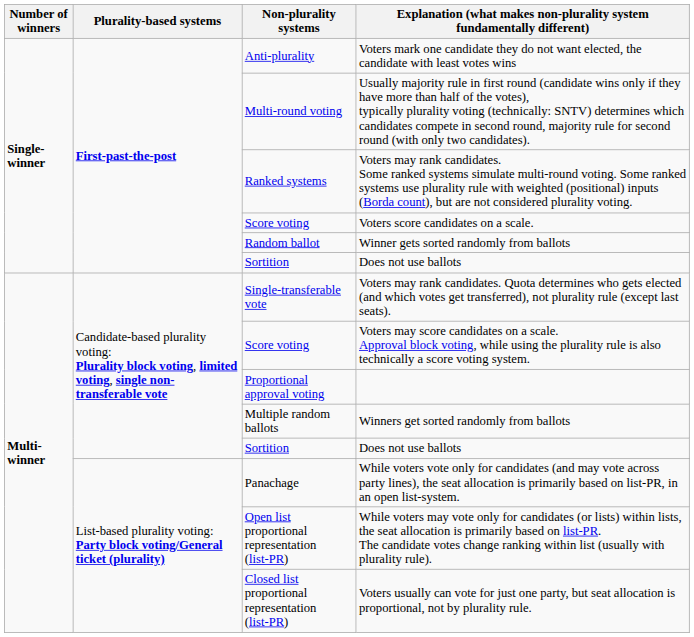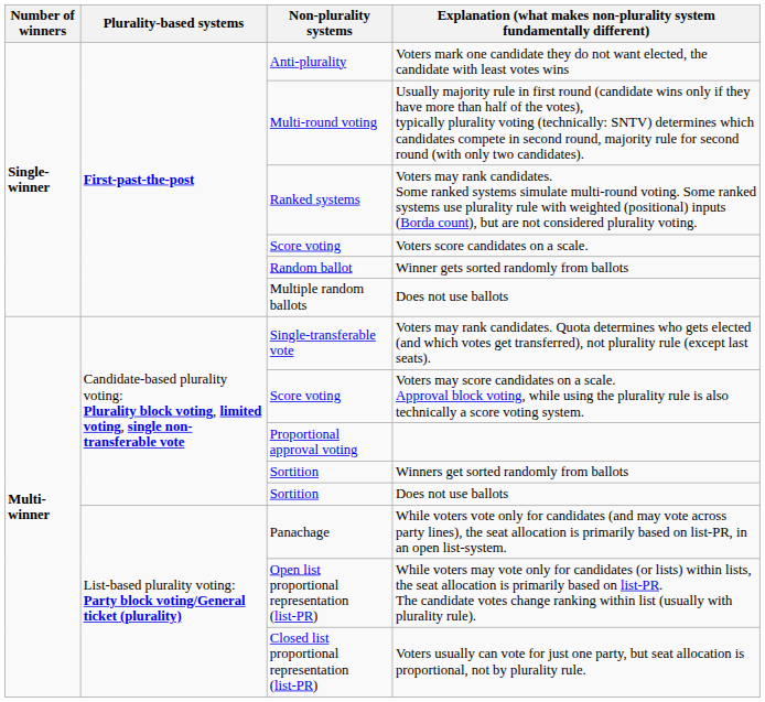First-past-the-post / Does not use ballots | Non-plurality systems: Sortition -> Multiple random ballots
Winners get sorted randomly from ballots | Non-plurality systems: Multiple random ballots -> Sortition
